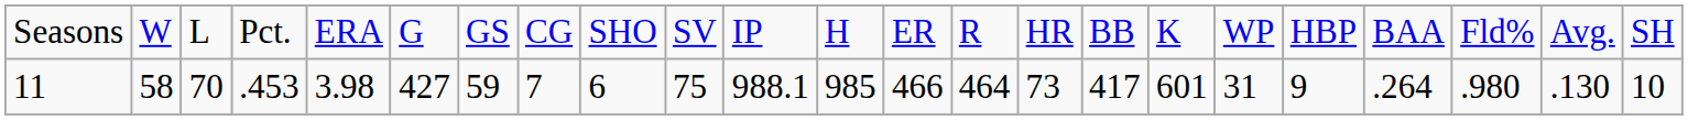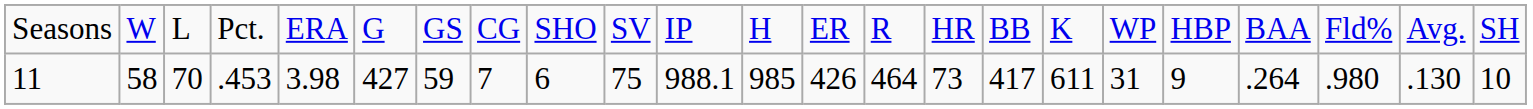row 2 | column 13: 466 -> 426
row 2 | column 17: 601 -> 611
